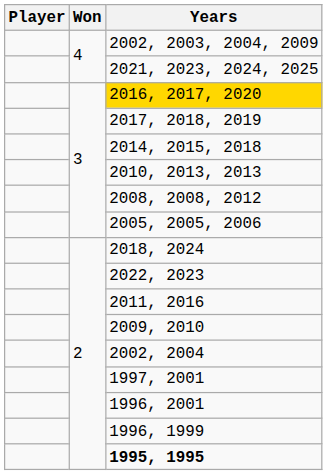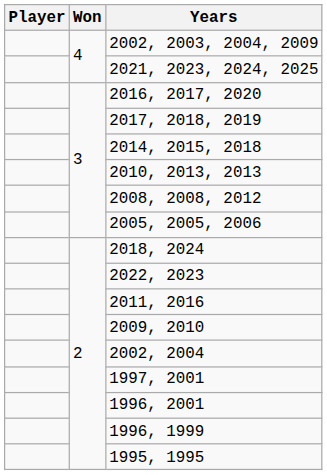2016, 2017, 2020 | Years: gold background -> no background
1995, 1995 | Years: bold -> normal
